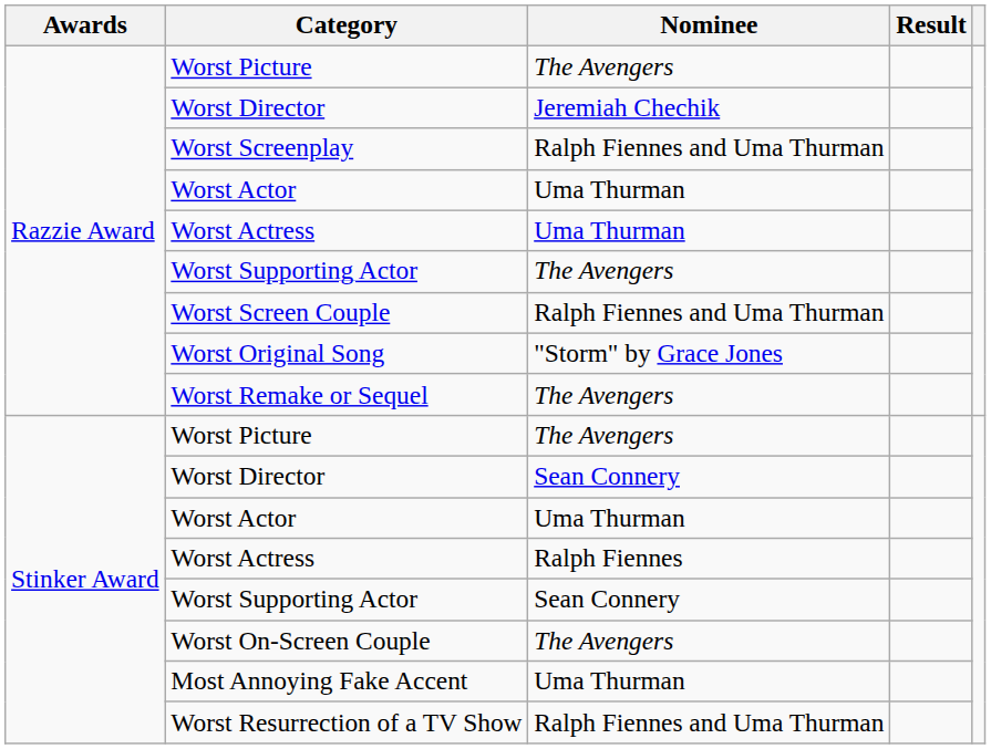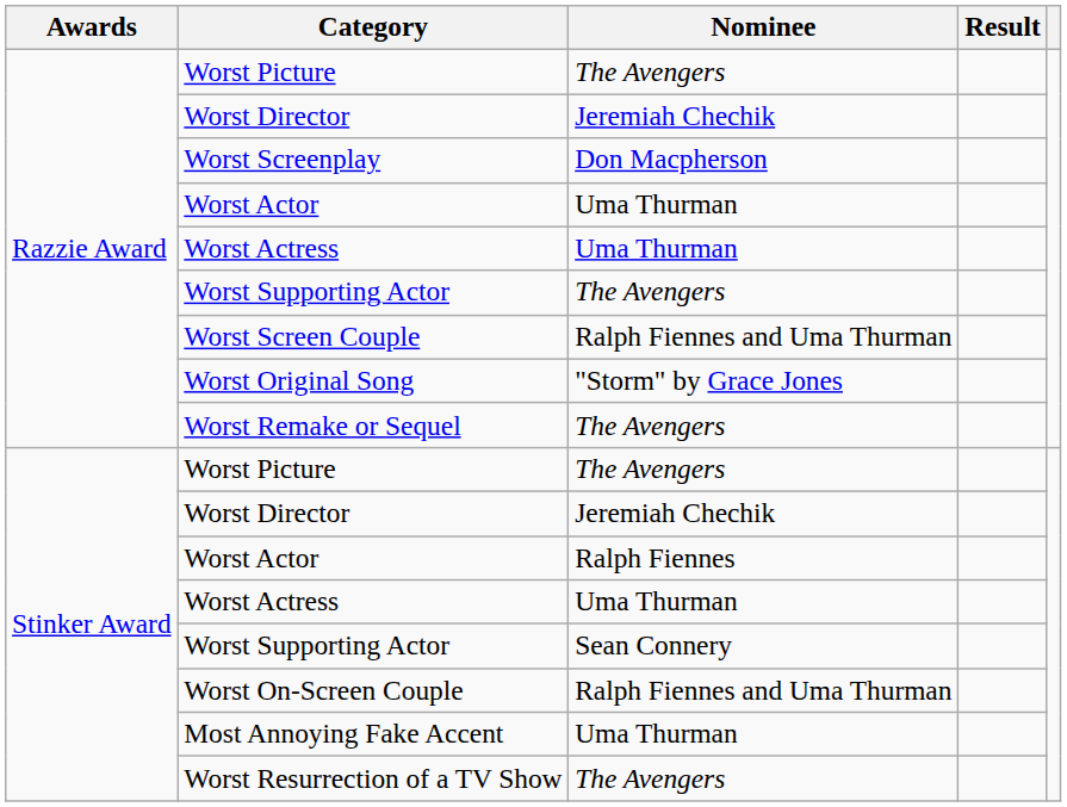Worst Screenplay | Nominee: Ralph Fiennes and Uma Thurman -> Don Macpherson
Stinker Award / Worst Director | Nominee: Sean Connery -> Jeremiah Chechik
Stinker Award / Worst Actor | Nominee: Uma Thurman -> Ralph Fiennes
Stinker Award / Worst Actress | Nominee: Ralph Fiennes -> Uma Thurman
Worst On-Screen Couple | Nominee: The Avengers -> Ralph Fiennes and Uma Thurman
Worst Resurrection of a TV Show | Nominee: Ralph Fiennes and Uma Thurman -> The Avengers
